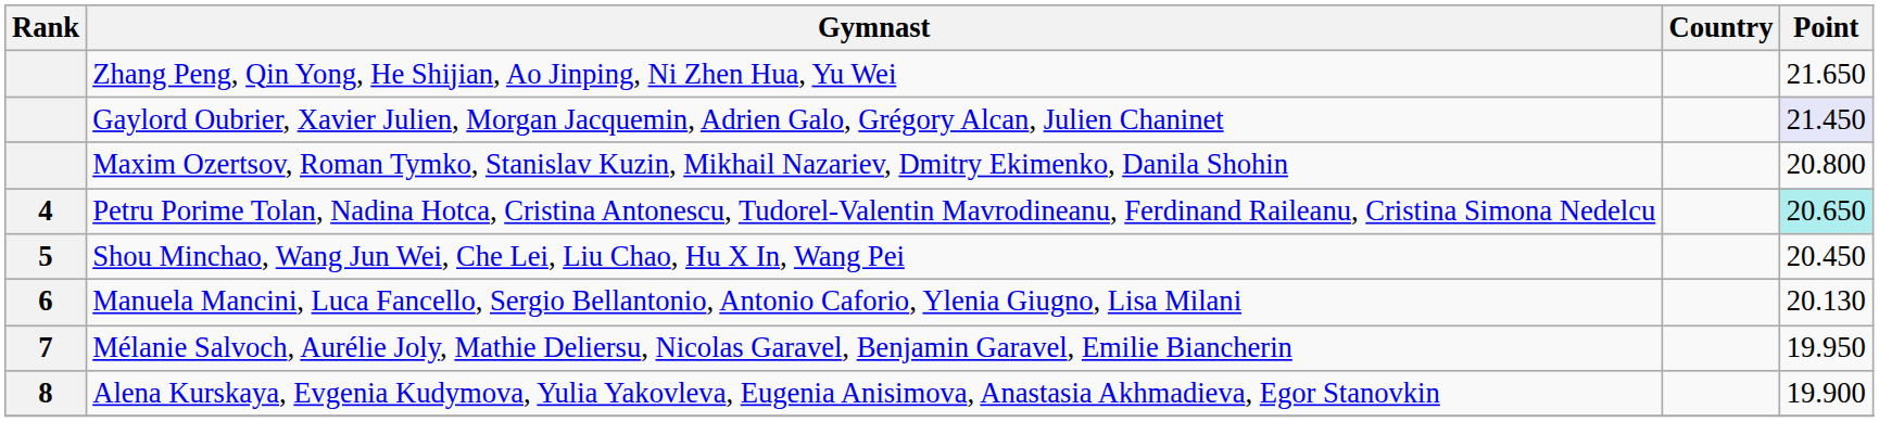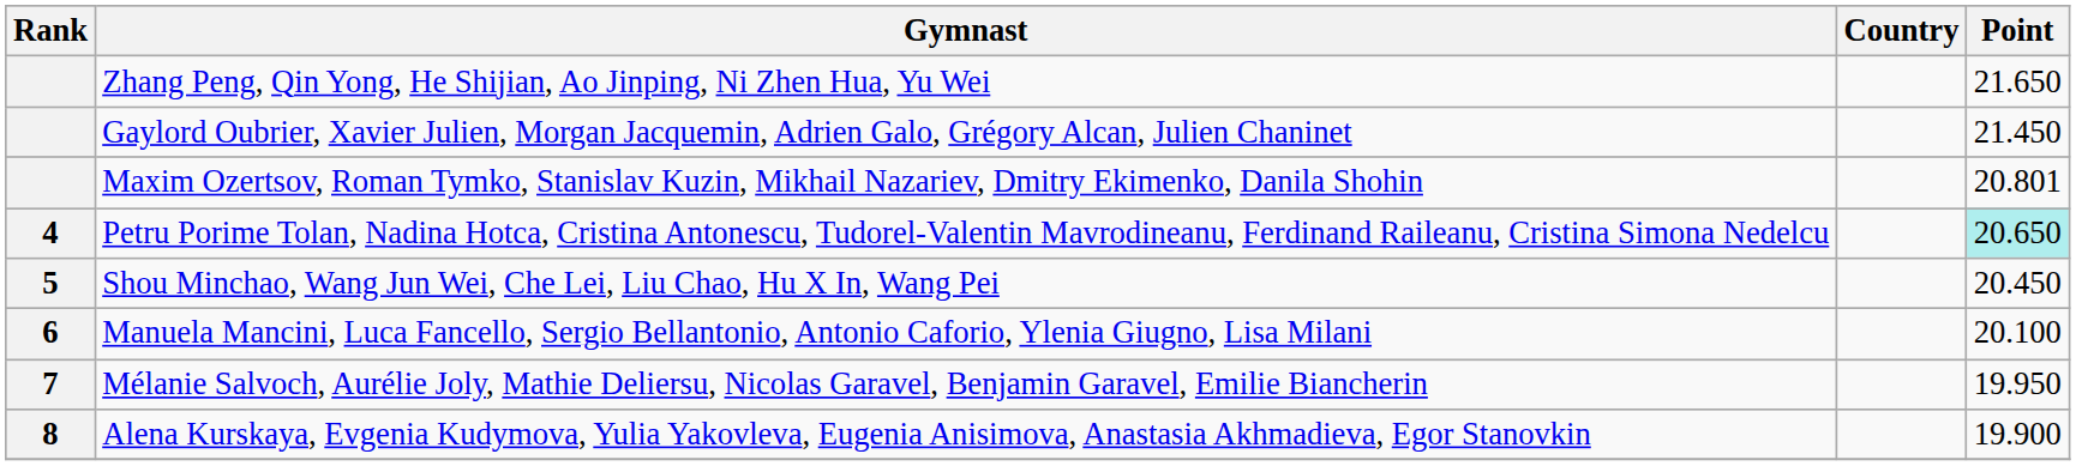row 3 | Point: lavender background -> no background
row 4 | Point: 20.800 -> 20.801
row 7 | Point: 20.130 -> 20.100
